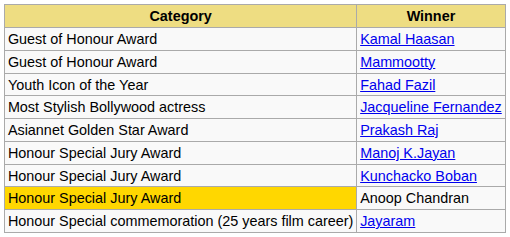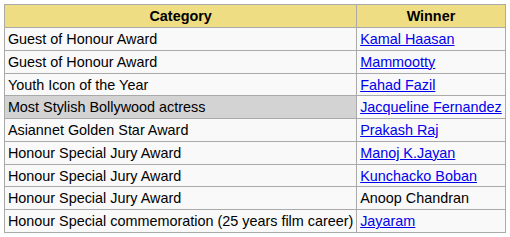Jacqueline Fernandez | Category: no background -> lightgrey background
Anoop Chandran | Category: gold background -> no background
